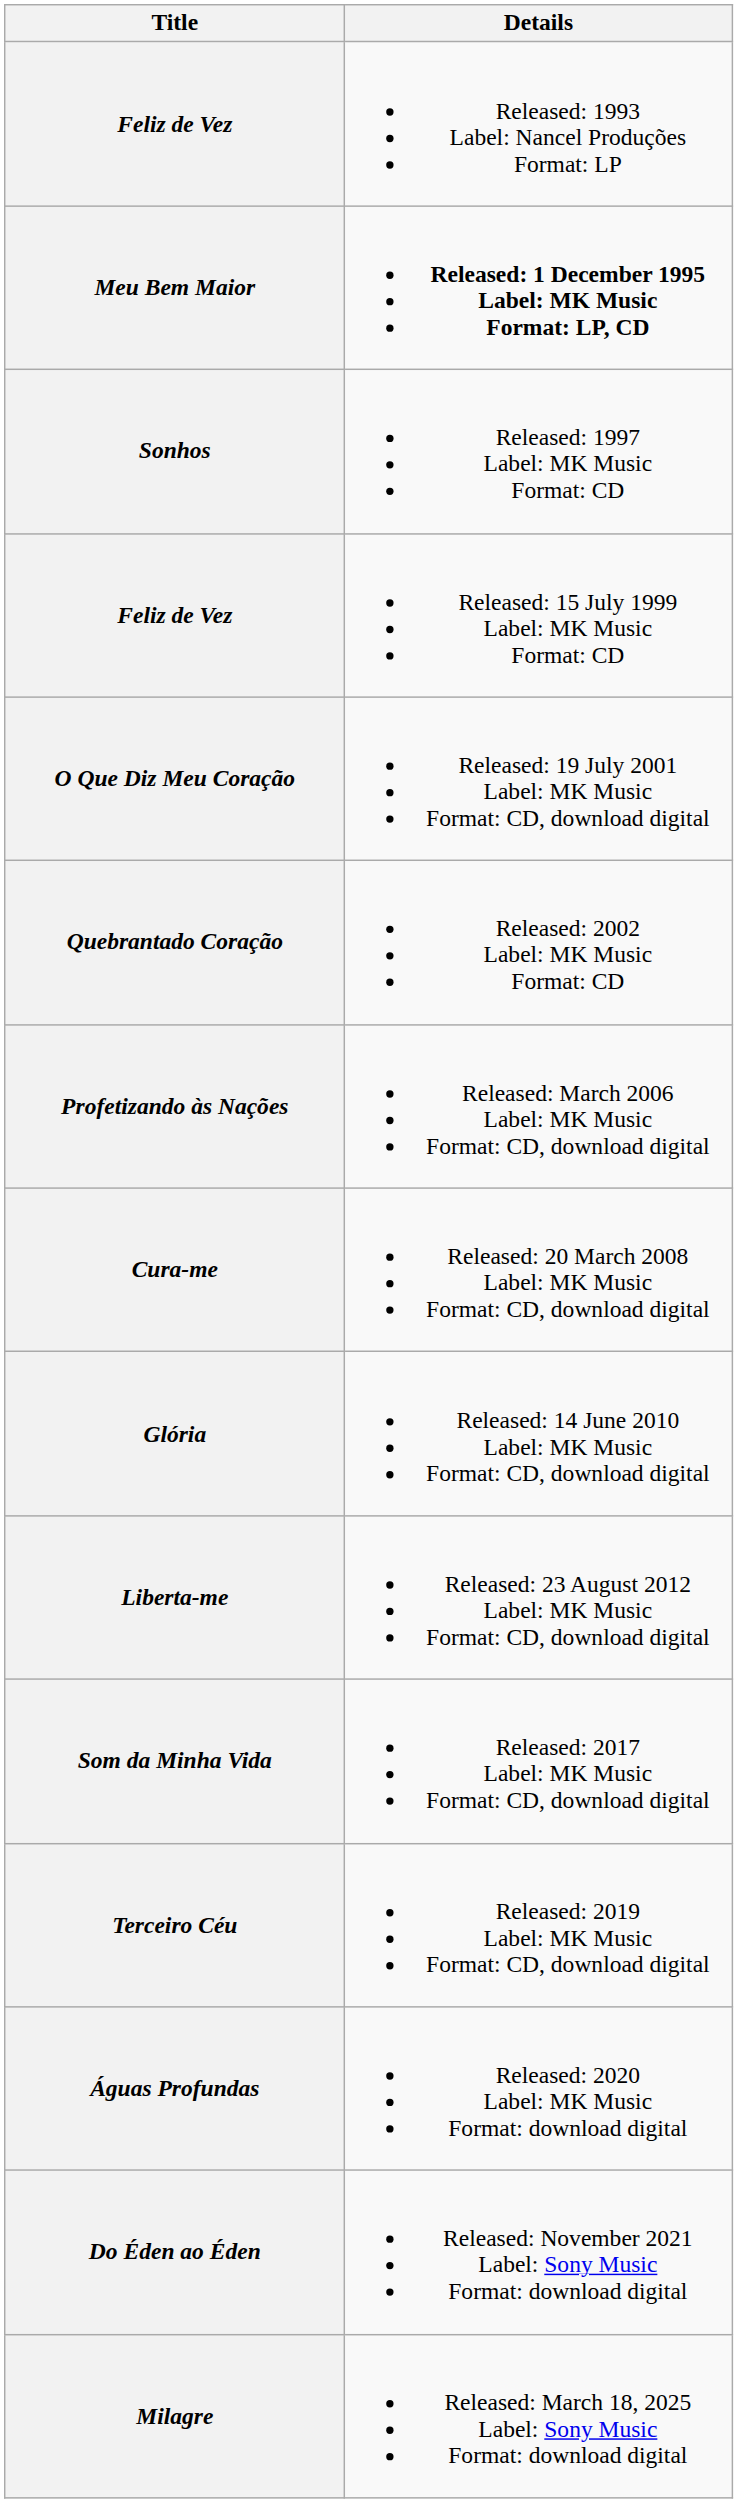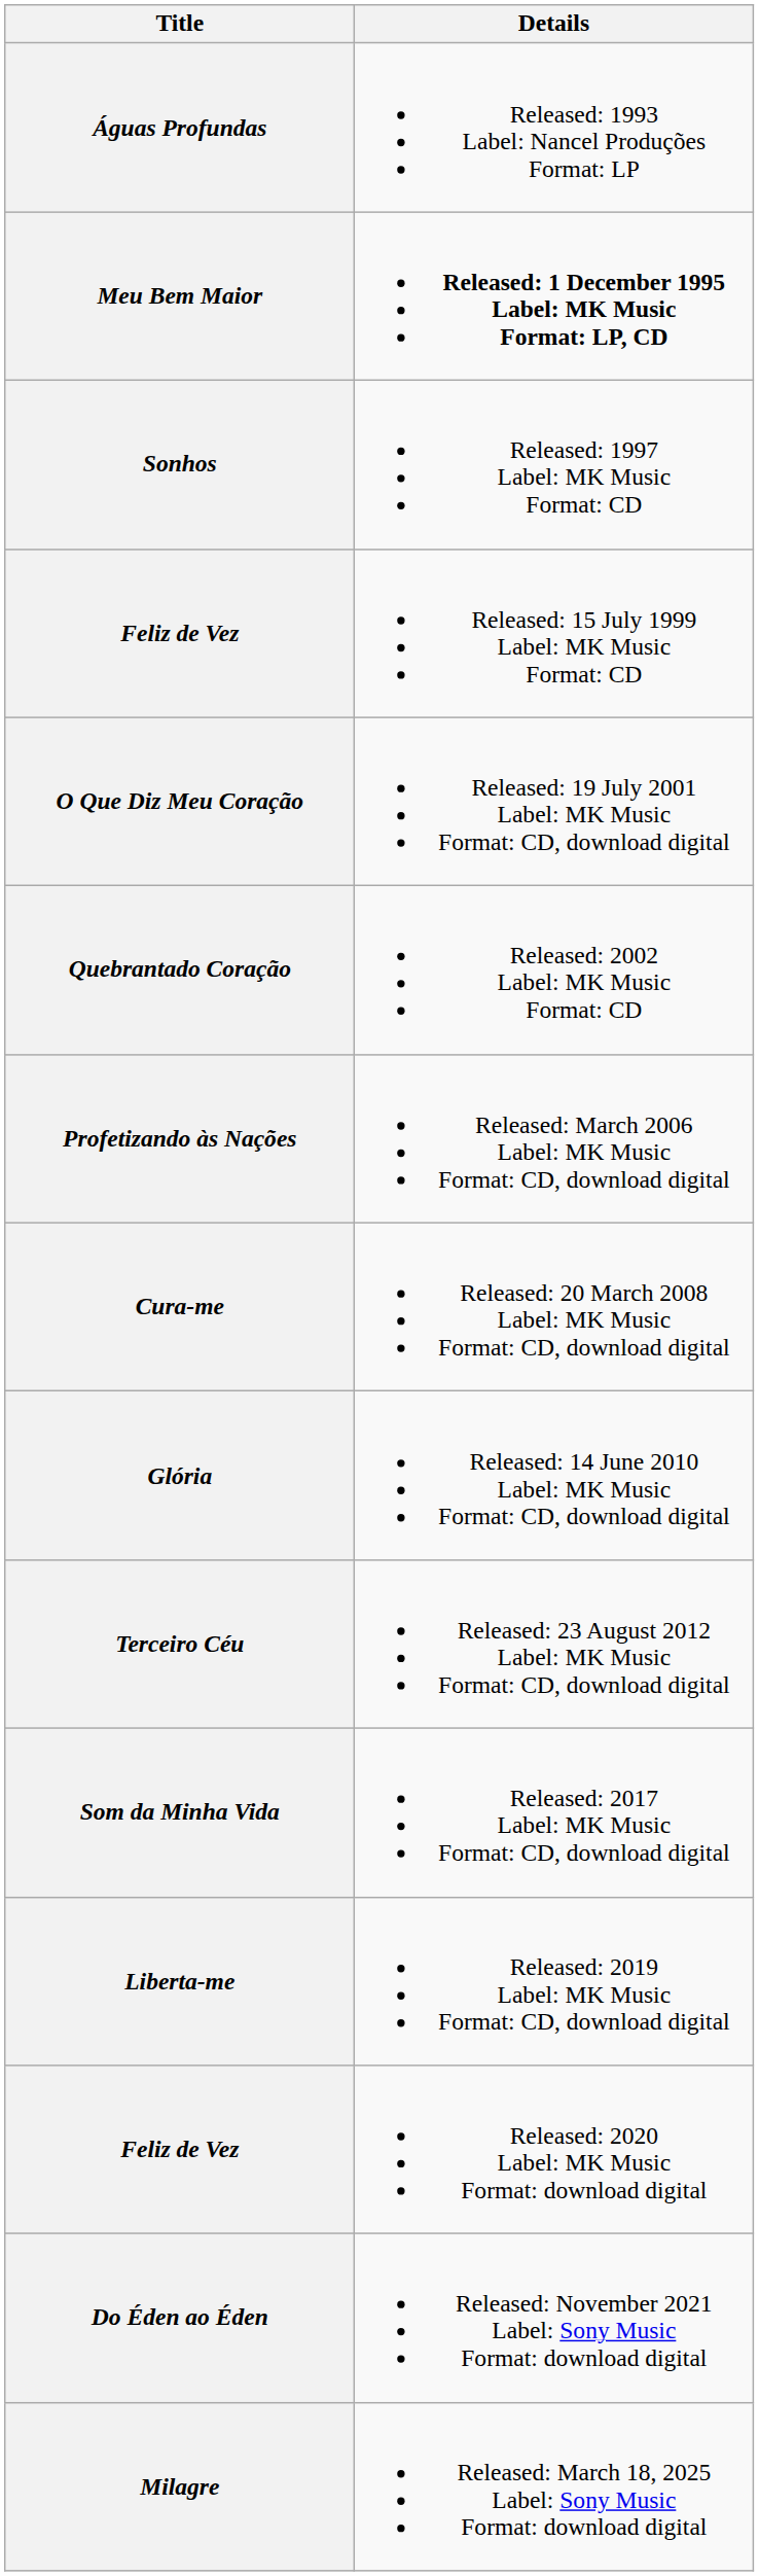row 2 | Title: Feliz de Vez -> Águas Profundas
row 11 | Title: Liberta-me -> Terceiro Céu
row 13 | Title: Terceiro Céu -> Liberta-me
row 14 | Title: Águas Profundas -> Feliz de Vez
